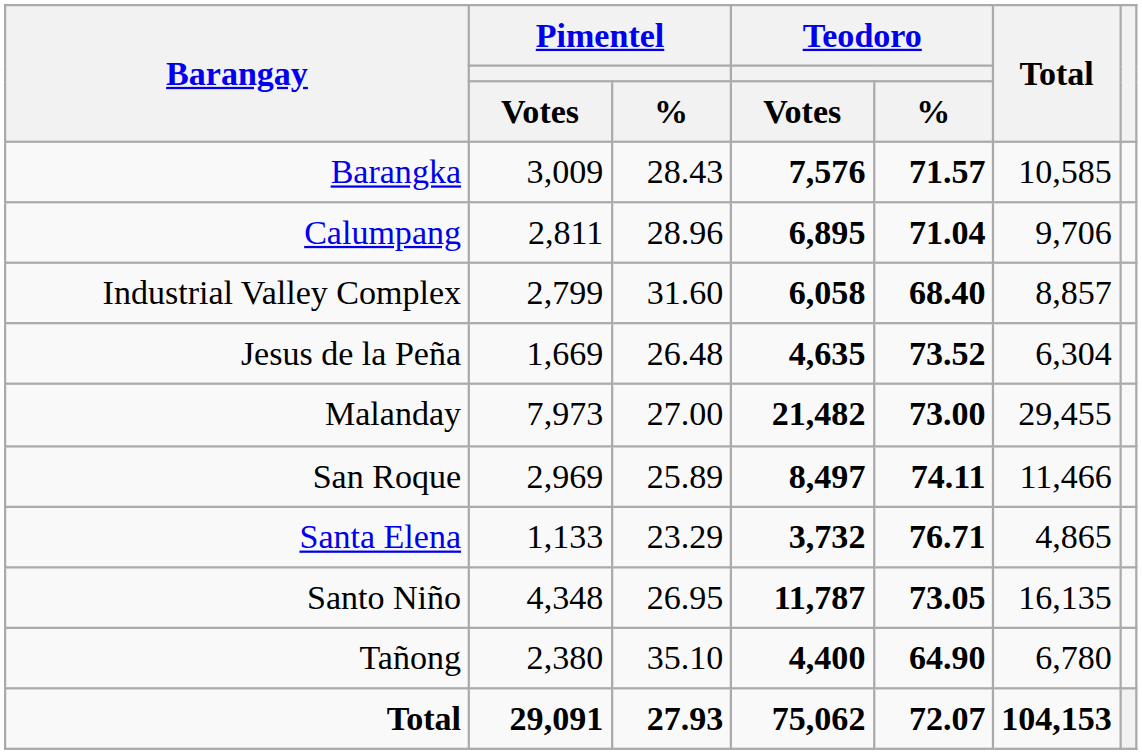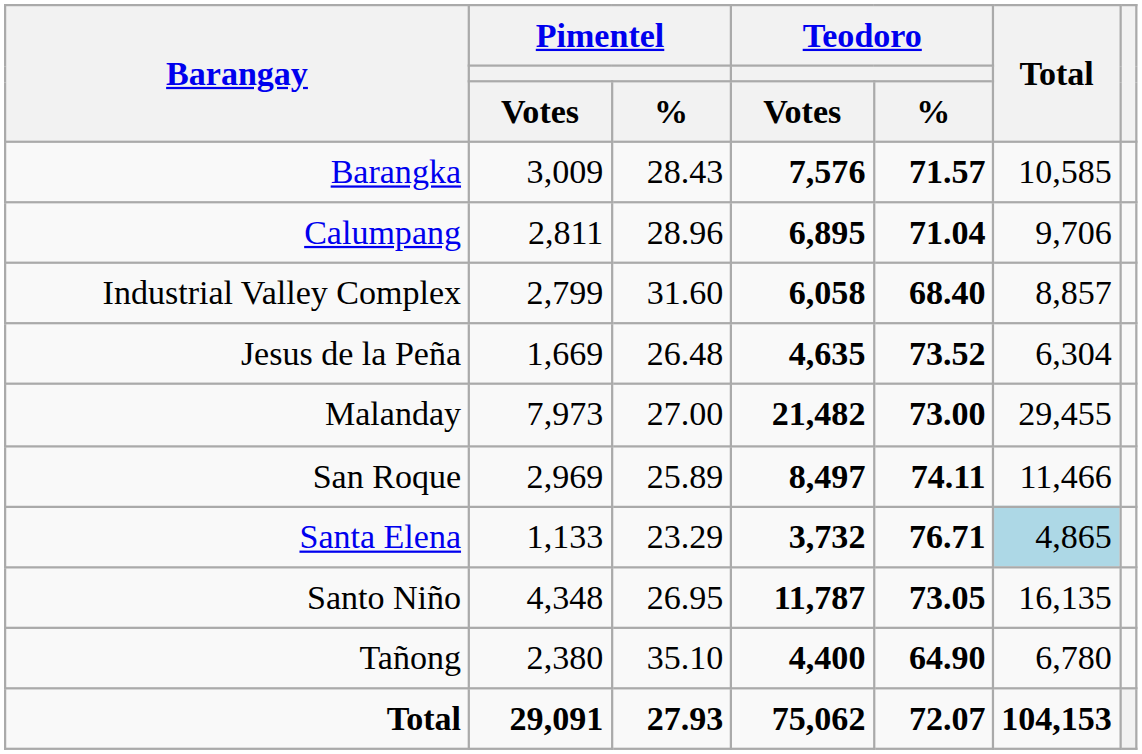Santa Elena | Total: no background -> lightblue background
